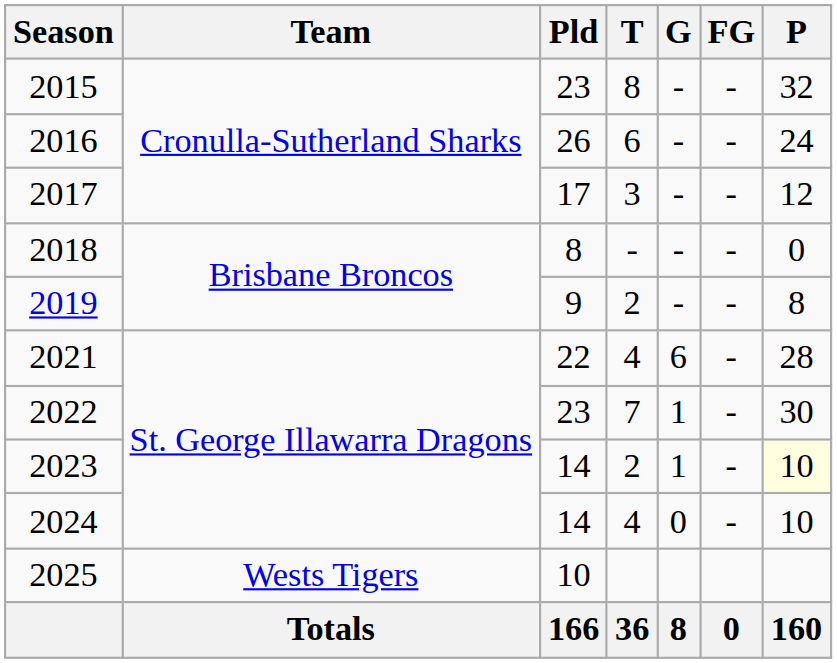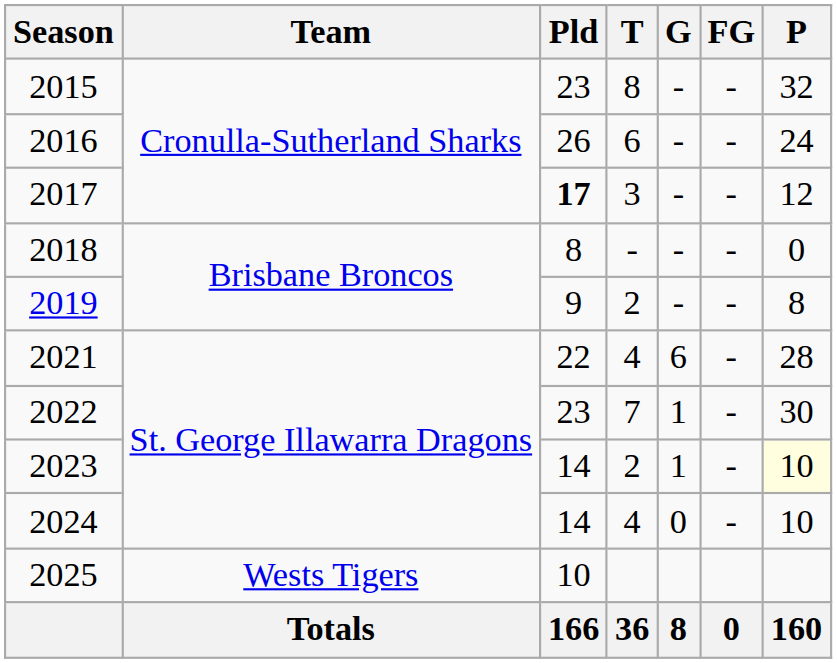2017 | Pld: normal -> bold
